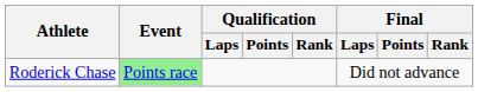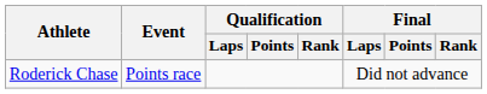Roderick Chase | Event: lightgreen background -> no background
